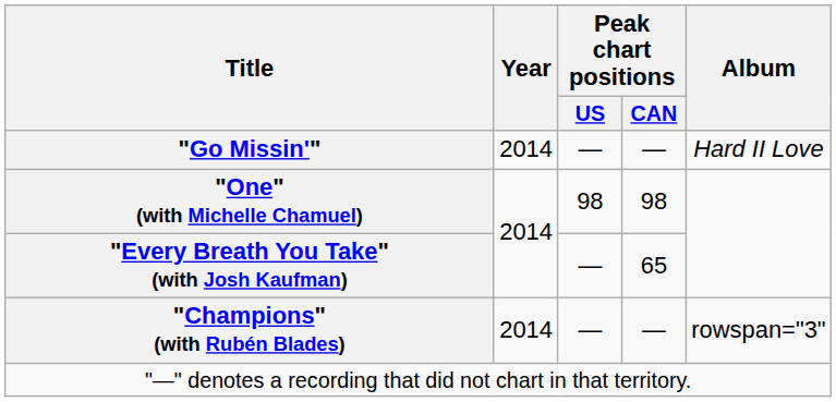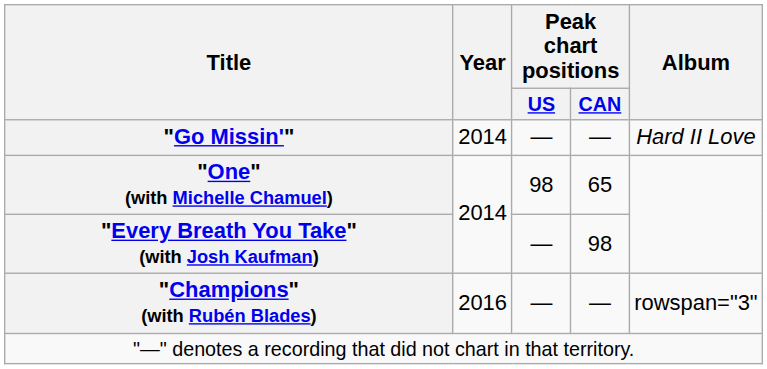"One" (with Michelle Chamuel) | Peak chart positions / CAN: 98 -> 65
"Every Breath You Take" (with Josh Kaufman) | Peak chart positions / CAN: 65 -> 98
"Champions" (with Rubén Blades) | Year: 2014 -> 2016
